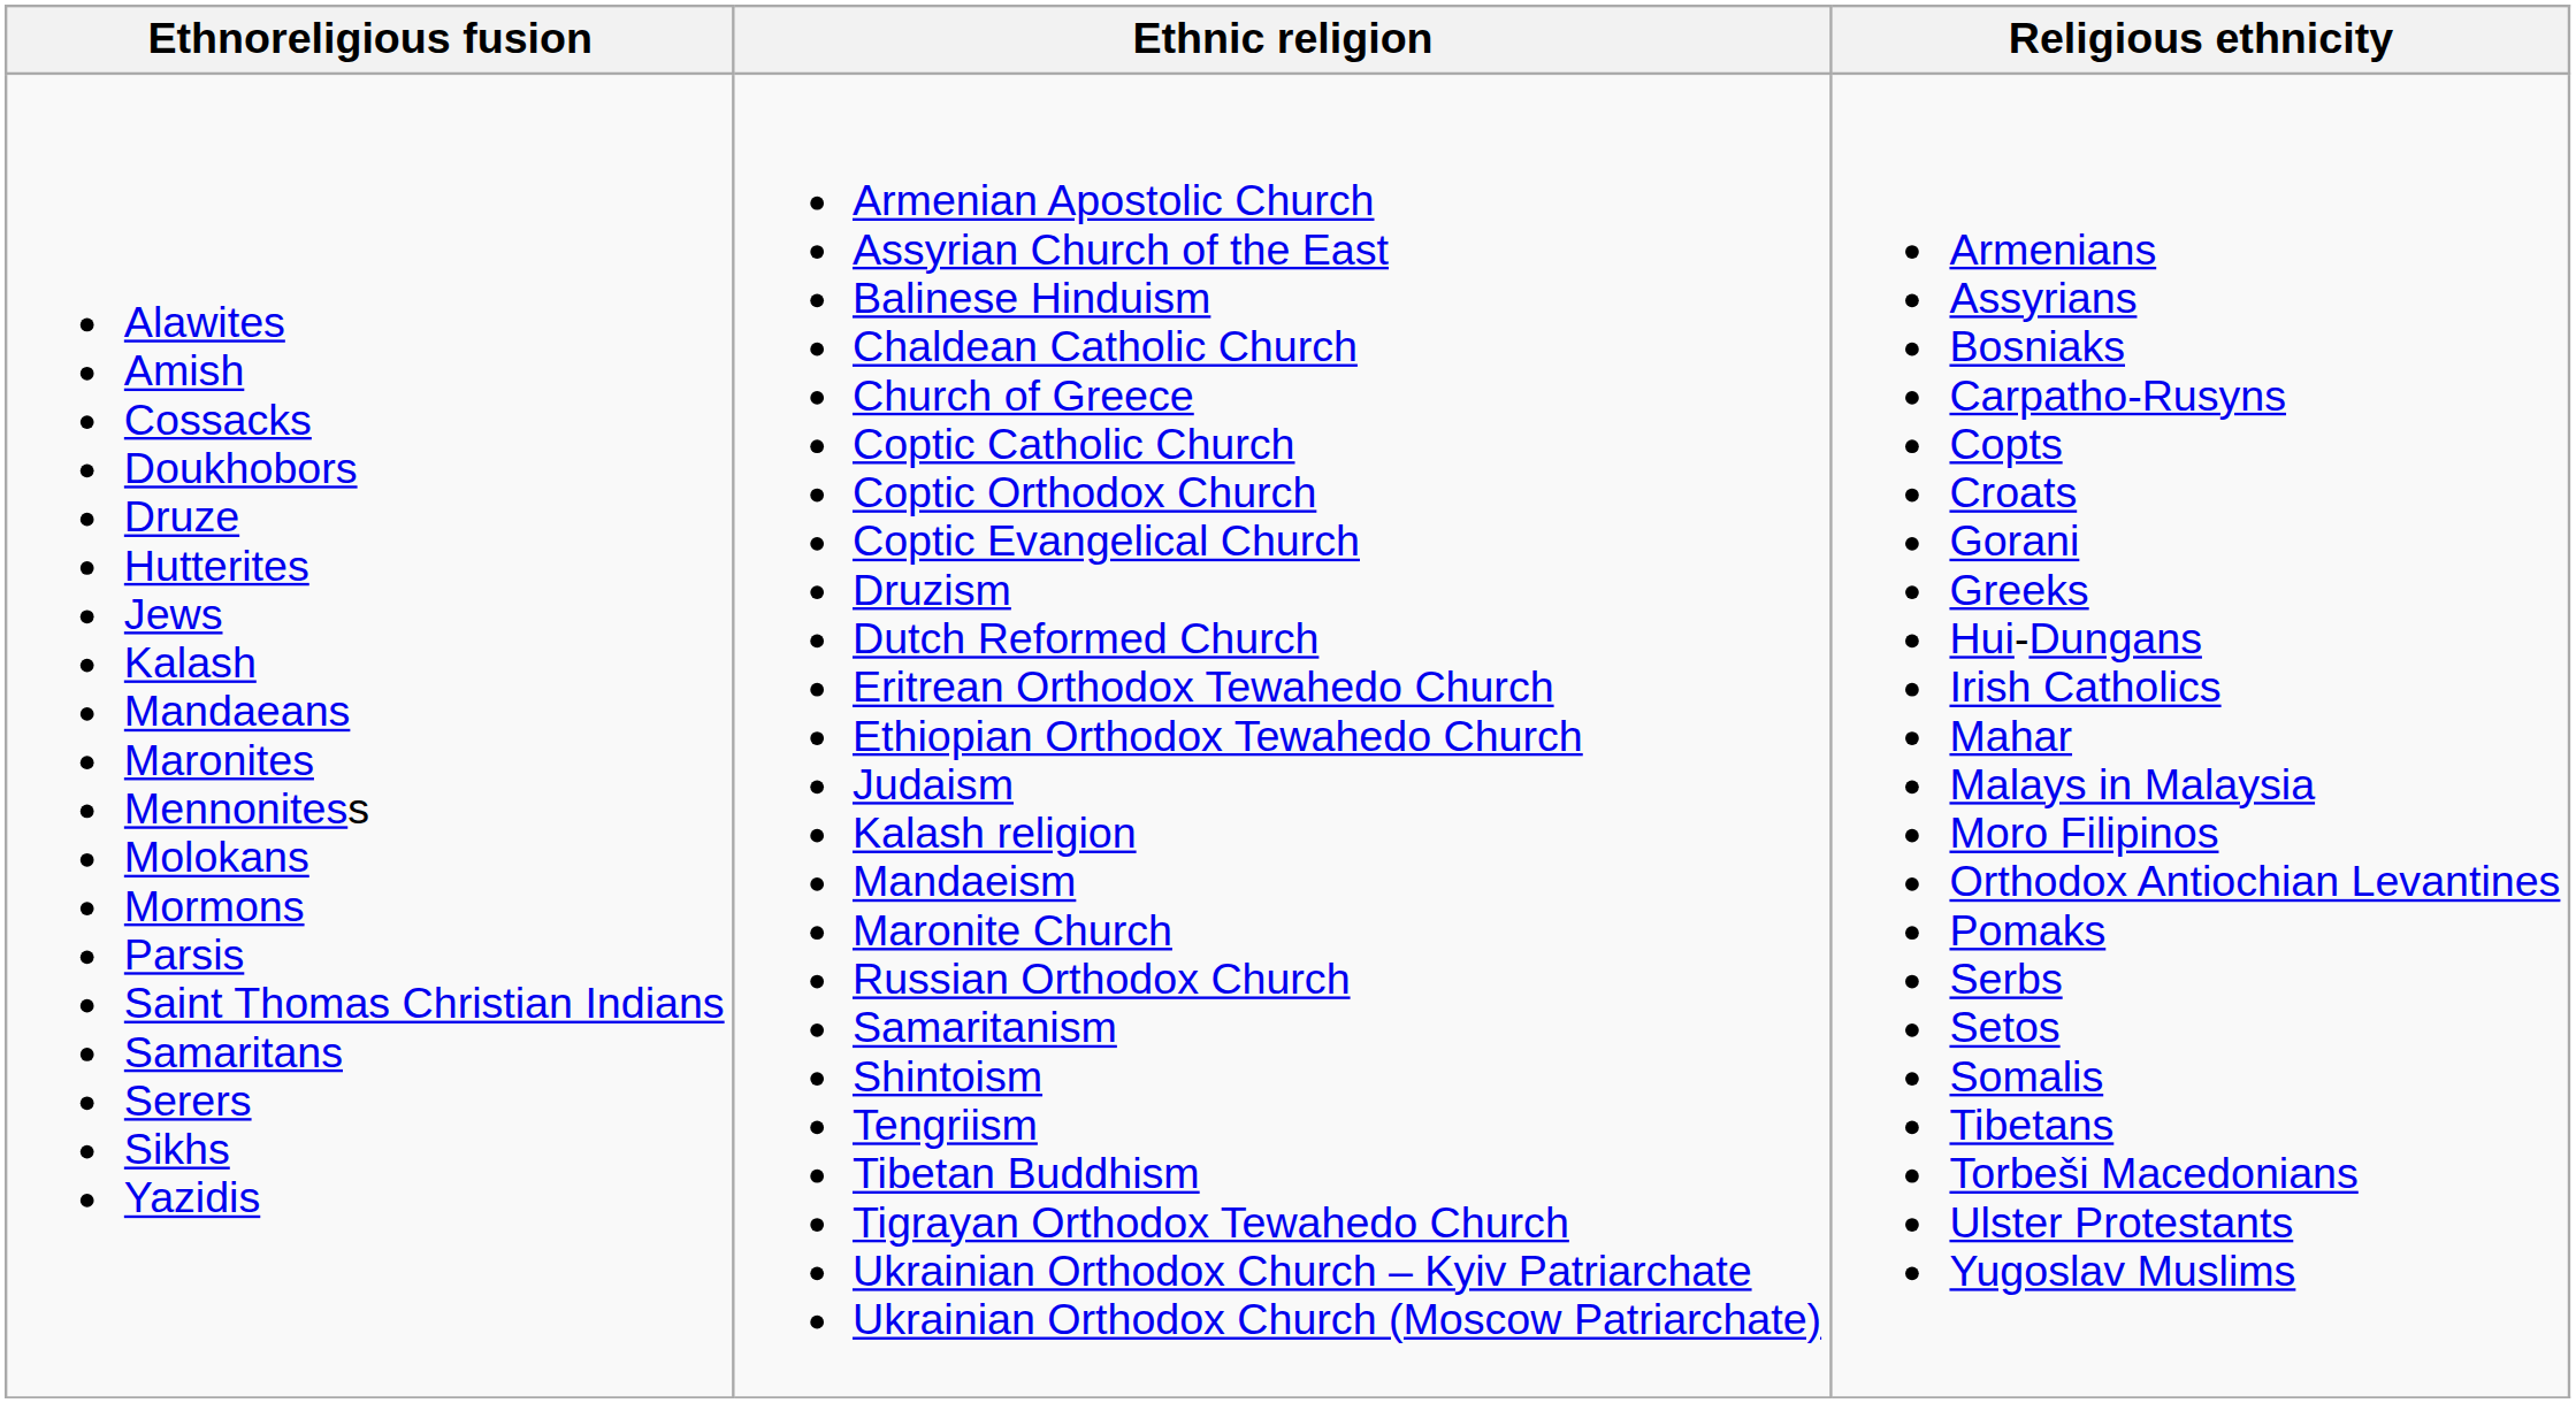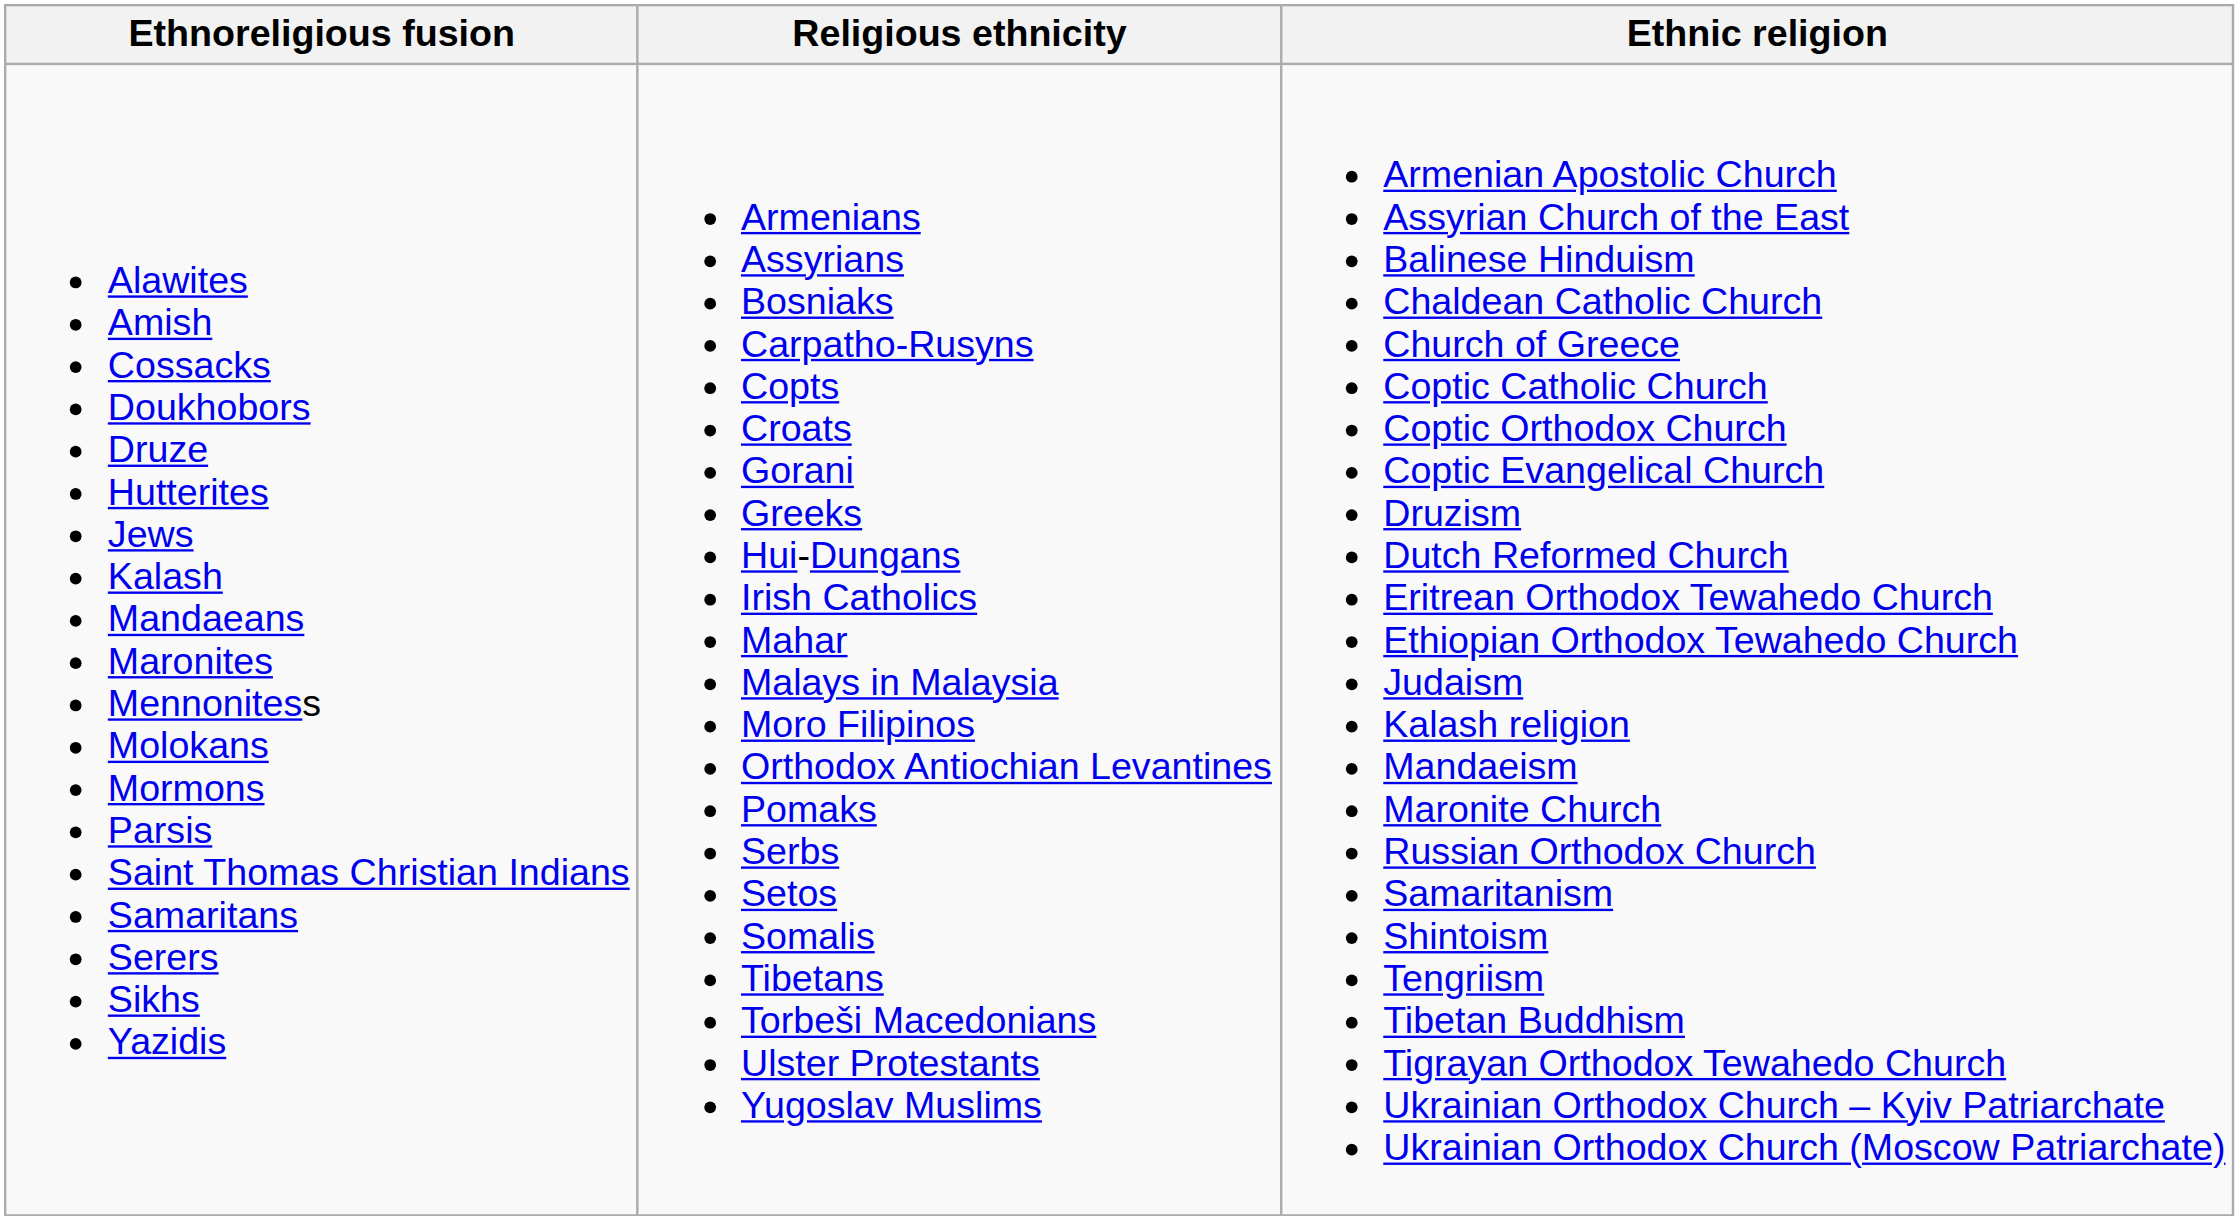columns swapped: Ethnic religion <-> Religious ethnicity
